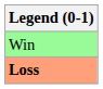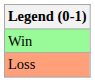row 3 | column 1: bold -> normal
